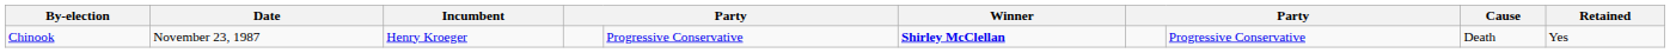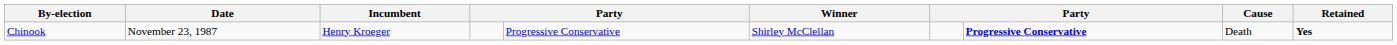Chinook | Winner: bold -> normal
Chinook | column 8: normal -> bold
Chinook | Retained: normal -> bold
